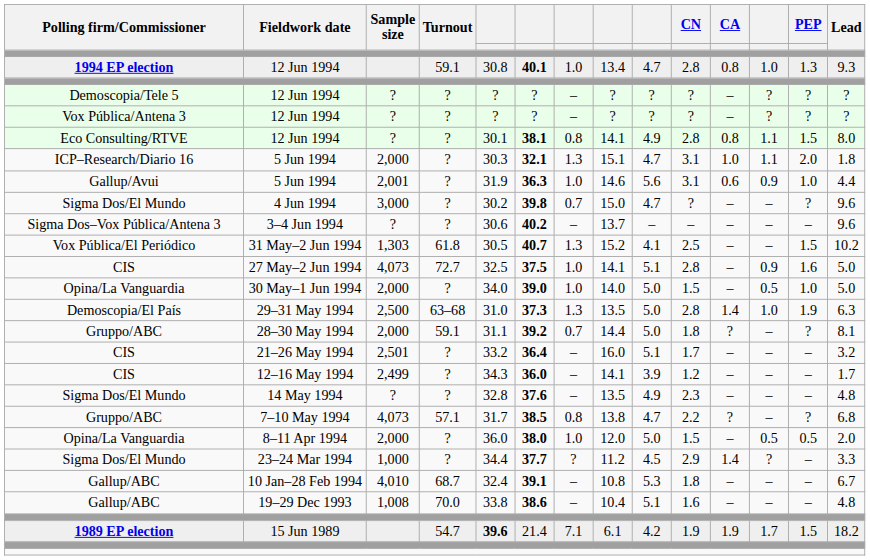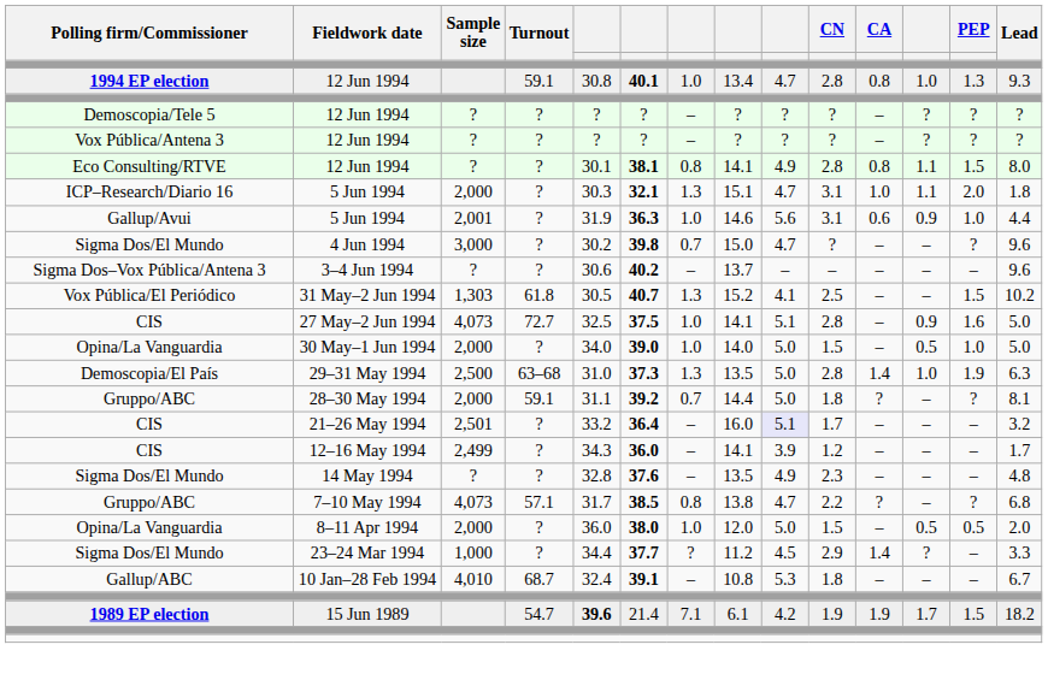21–26 May 1994 | column 9: no background -> lavender background
- row: Gallup/ABC | 19–29 Dec 1993 | 1,008 | 70.0 | 33.8 | 38.6 | – | 10.4 | 5.1 | 1.6 | – | – | – | 4.8
